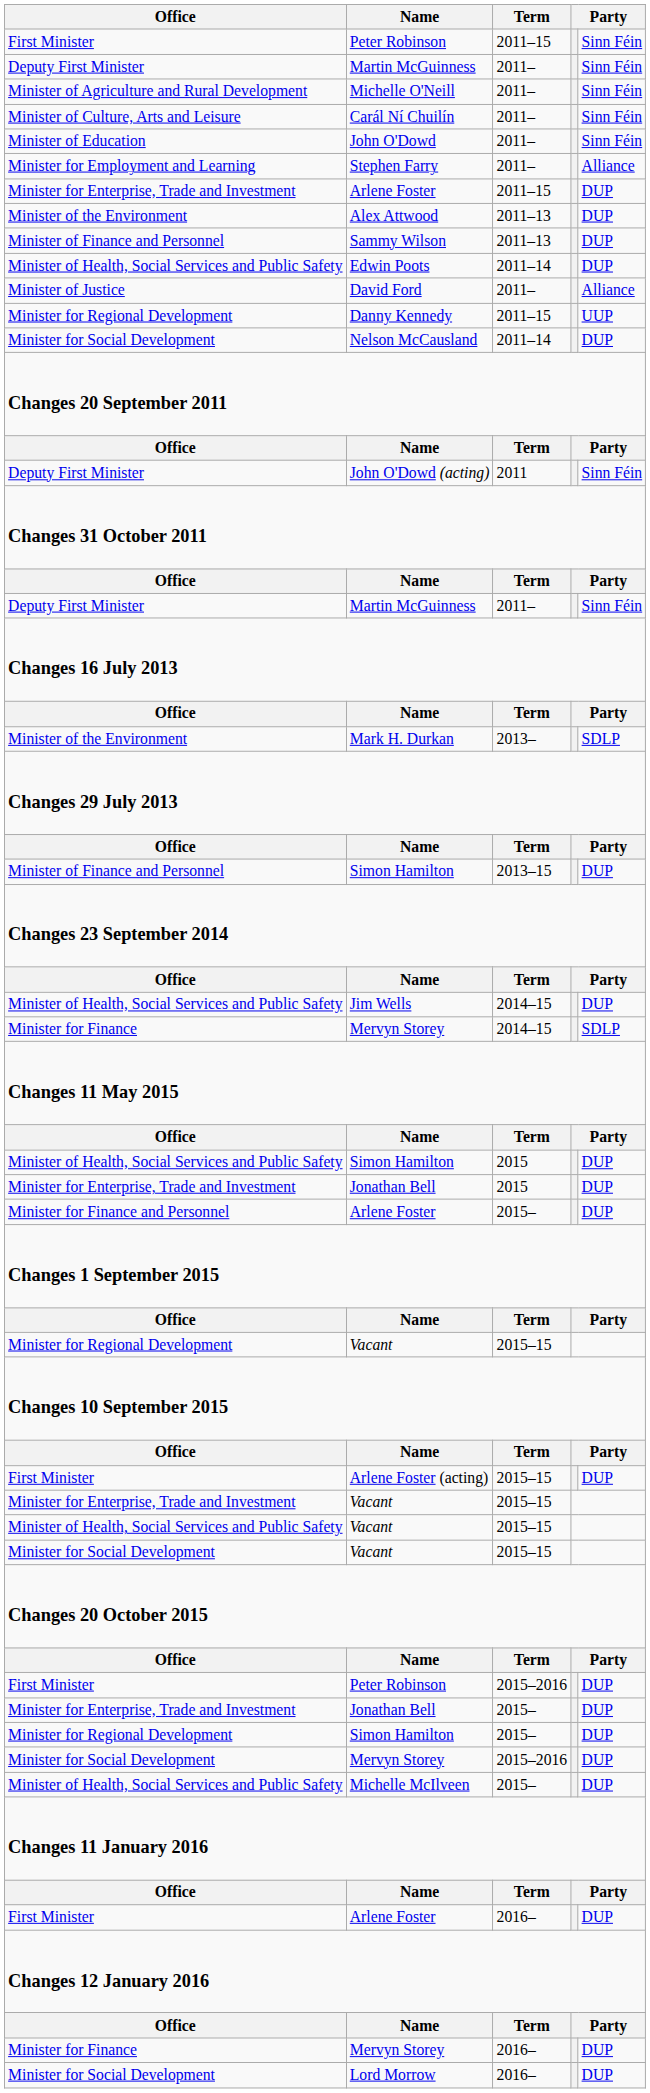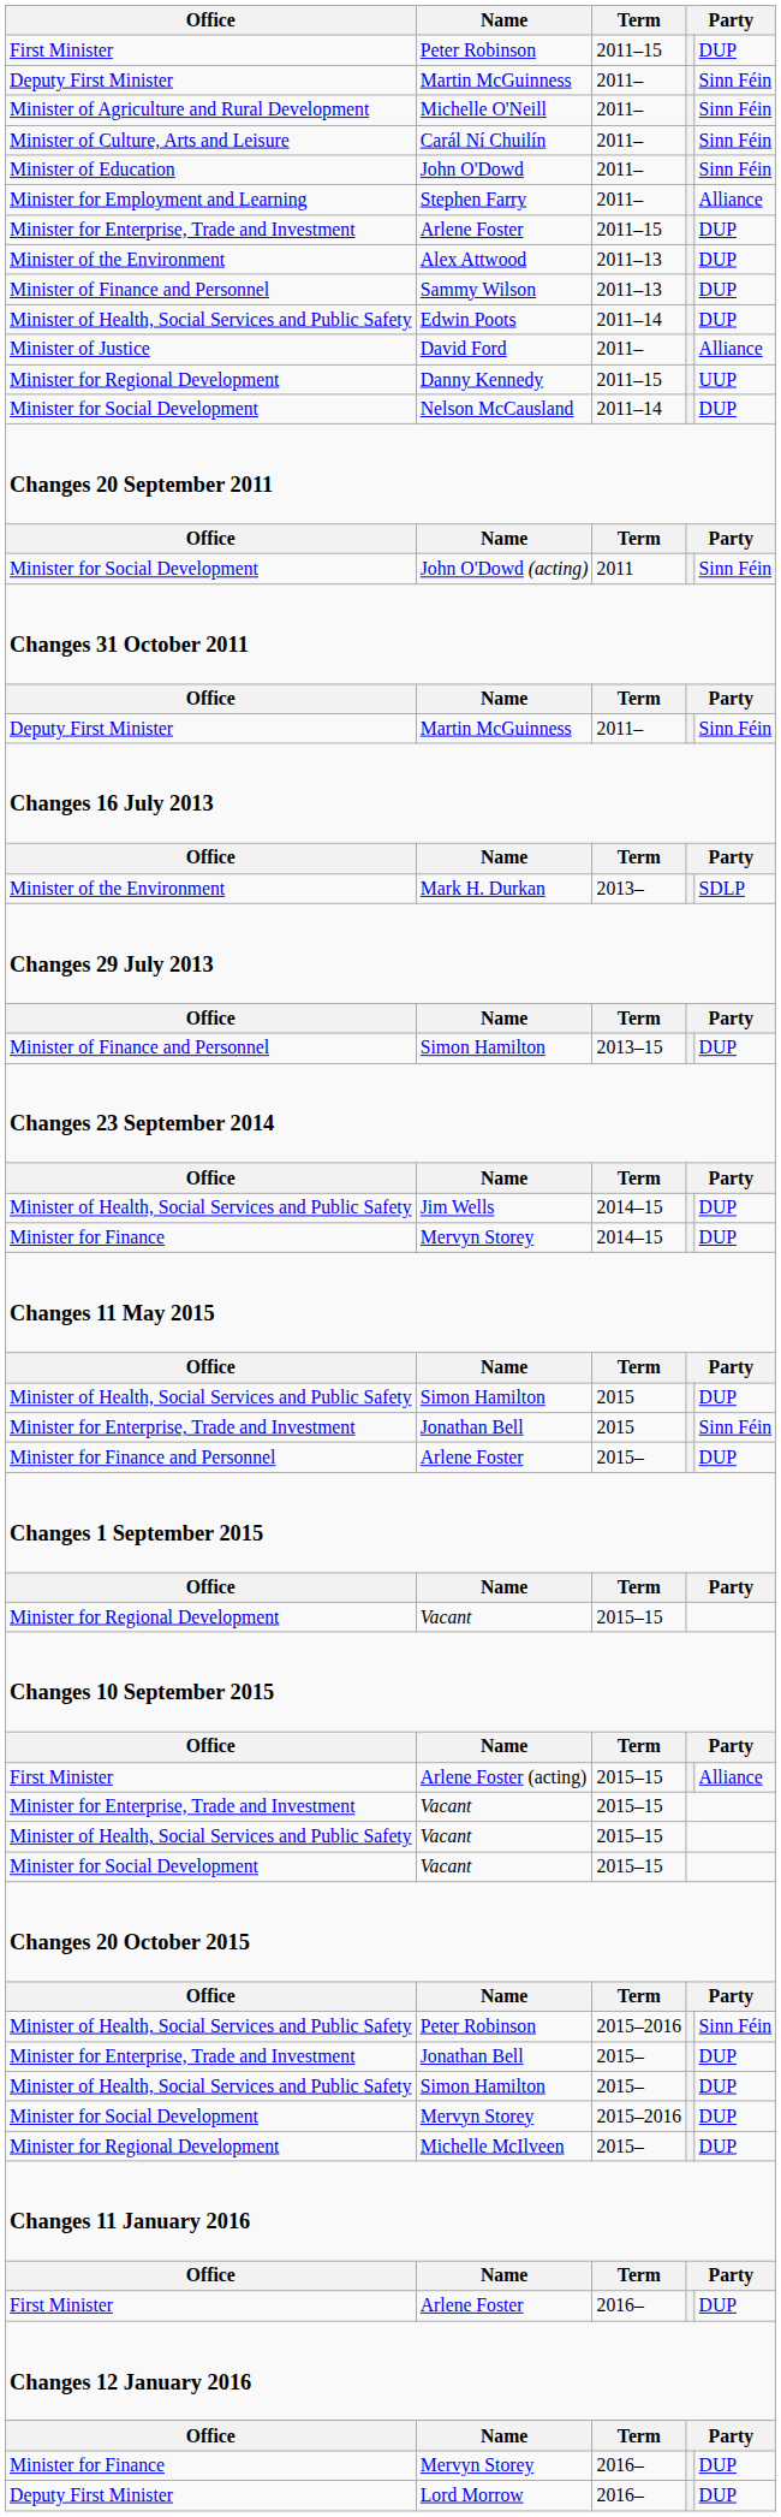Peter Robinson / 2011–15 | column 5: Sinn Féin -> DUP
John O'Dowd (acting) | Office: Deputy First Minister -> Minister for Social Development
Mervyn Storey / 2014–15 | column 5: SDLP -> DUP
Jonathan Bell / 2015 | column 5: DUP -> Sinn Féin
Arlene Foster (acting) | column 5: DUP -> Alliance
Peter Robinson / 2015–2016 | Office: First Minister -> Minister of Health, Social Services and Public Safety
Peter Robinson / 2015–2016 | column 5: DUP -> Sinn Féin
Simon Hamilton / 2015– | Office: Minister for Regional Development -> Minister of Health, Social Services and Public Safety
Michelle McIlveen | Office: Minister of Health, Social Services and Public Safety -> Minister for Regional Development
Lord Morrow | Office: Minister for Social Development -> Deputy First Minister
